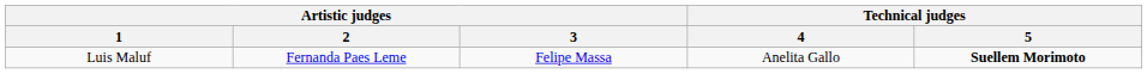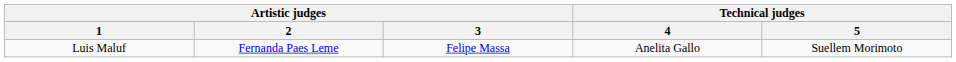Luis Maluf | Technical judges / 5: bold -> normal
